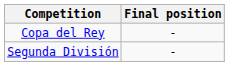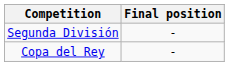rows swapped: Segunda División <-> Copa del Rey
